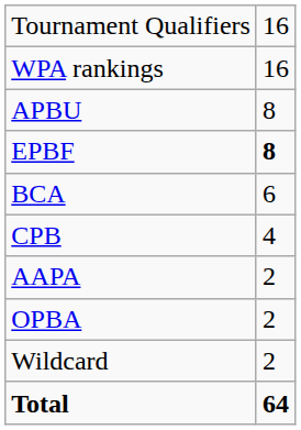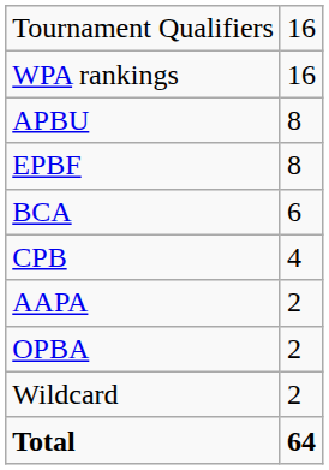EPBF | column 2: bold -> normal
